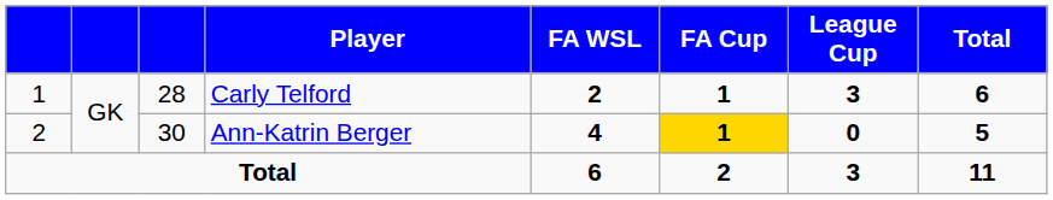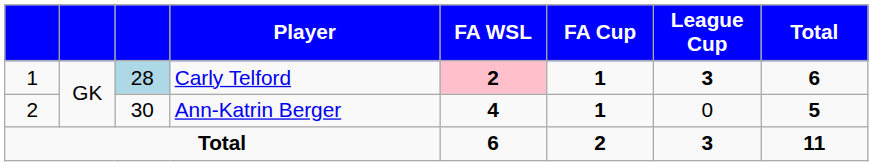Carly Telford | column 3: no background -> lightblue background
Carly Telford | FA WSL: no background -> pink background
Ann-Katrin Berger | FA Cup: gold background -> no background
Ann-Katrin Berger | League Cup: bold -> normal
